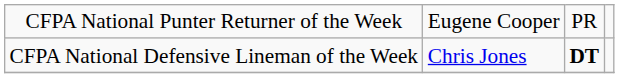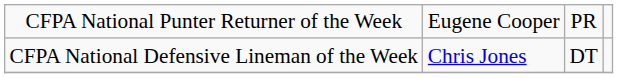CFPA National Defensive Lineman of the Week | column 3: bold -> normal
